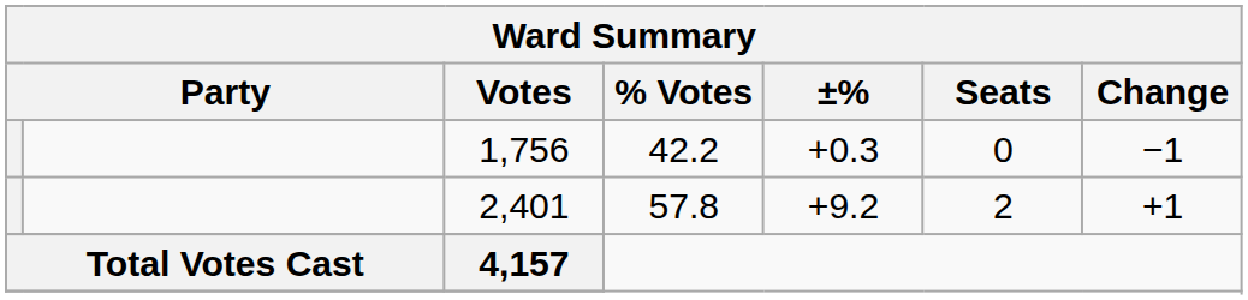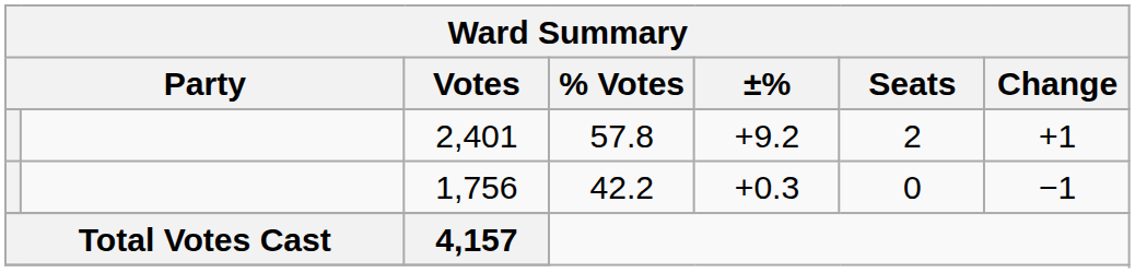rows swapped: 2,401 <-> 1,756
